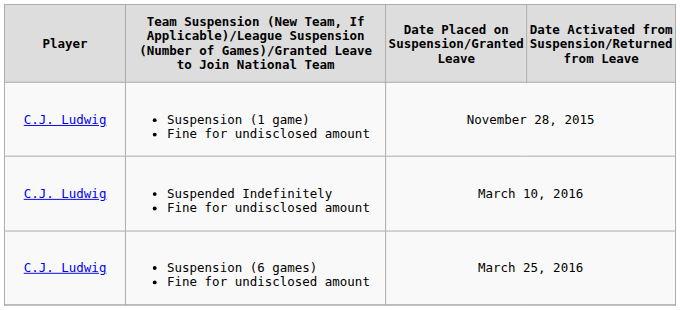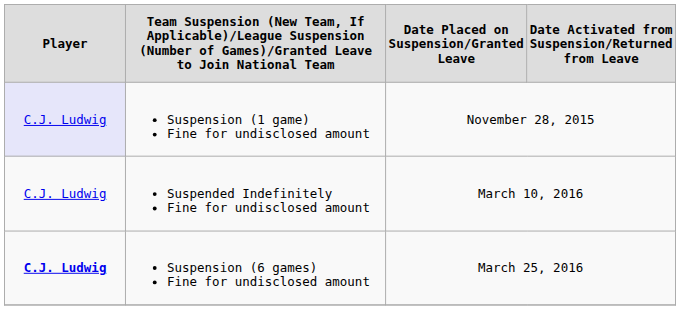Suspension (1 game) Fine for undisclosed amount | Player: no background -> lavender background
Suspension (6 games) Fine for undisclosed amount | Player: normal -> bold
